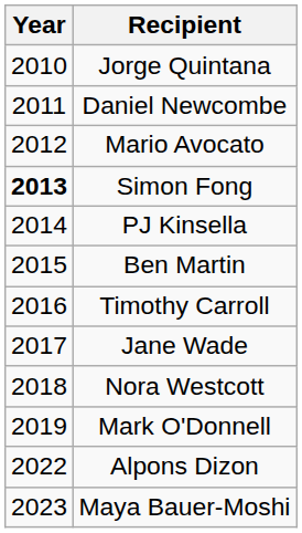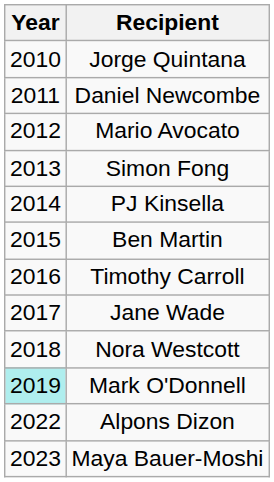Simon Fong | Year: bold -> normal
Mark O'Donnell | Year: no background -> paleturquoise background
